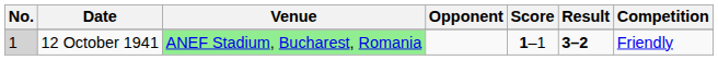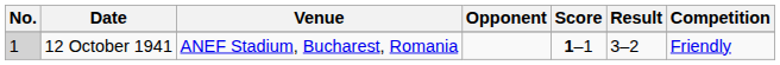12 October 1941 | Venue: lightgreen background -> no background
12 October 1941 | Result: bold -> normal
